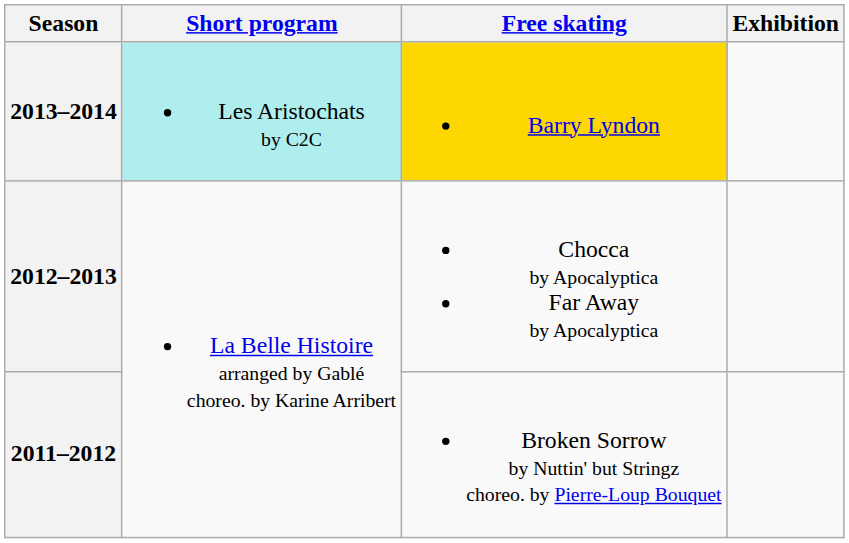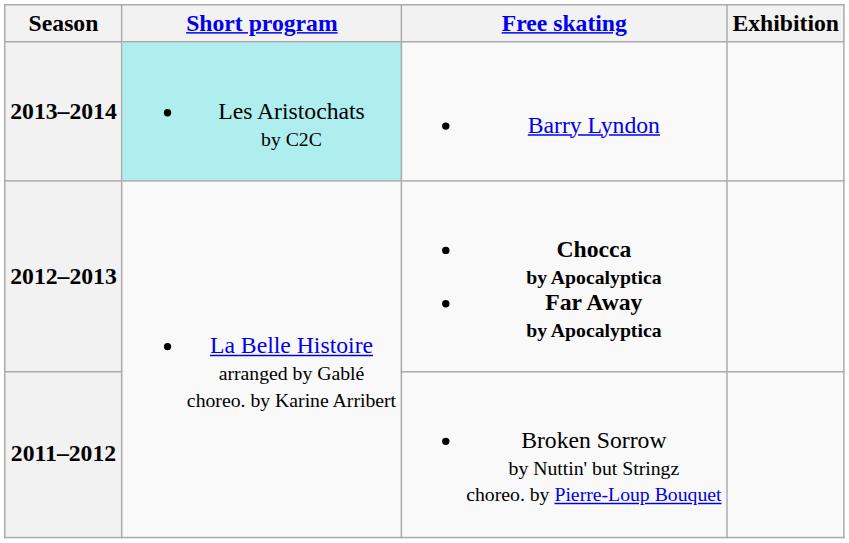2013–2014 | Free skating: gold background -> no background
2012–2013 | Free skating: normal -> bold
